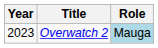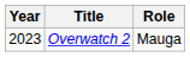Overwatch 2 | Role: lightblue background -> no background
